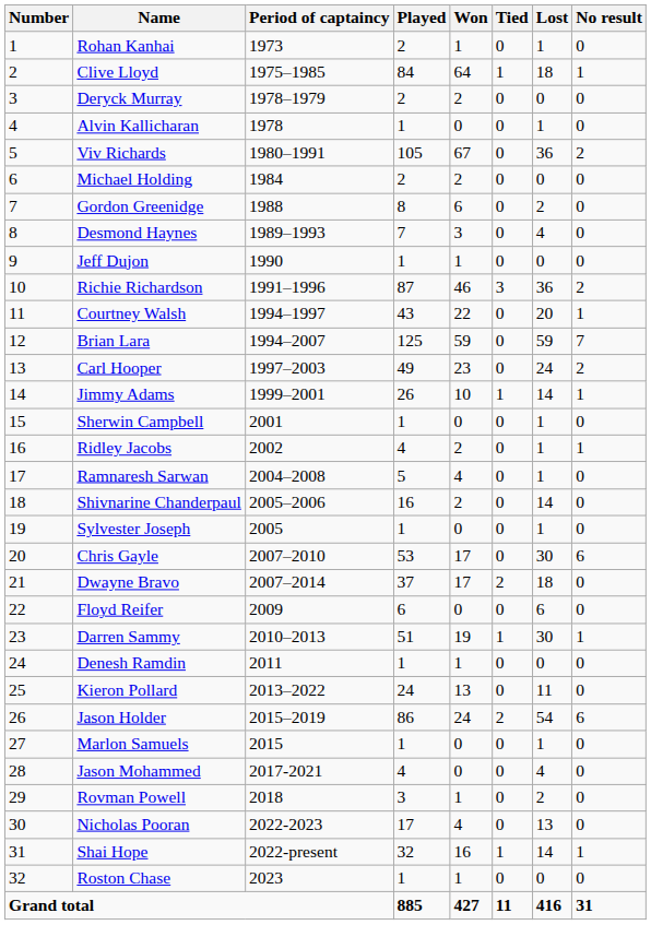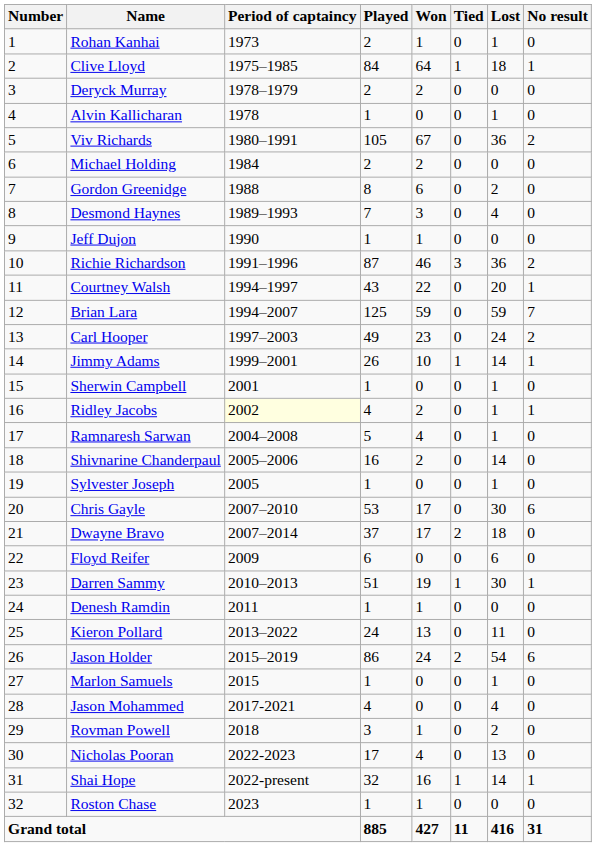Ridley Jacobs | Period of captaincy: no background -> lightyellow background
